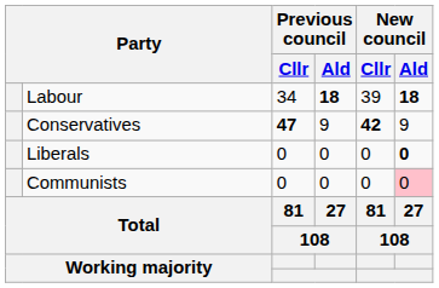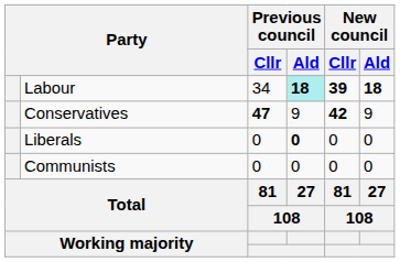Labour | Previous council / Ald: no background -> paleturquoise background
Labour | New council / Cllr: normal -> bold
Liberals | Previous council / Ald: normal -> bold
Liberals | New council / Ald: bold -> normal
Communists | New council / Ald: pink background -> no background
